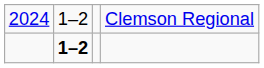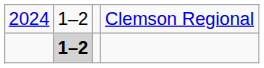row 2 | column 2: no background -> lightgrey background
